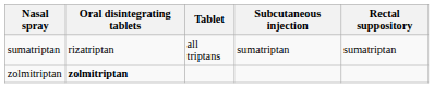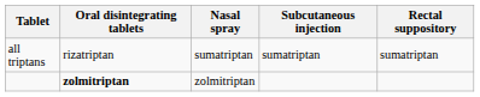columns swapped: Tablet <-> Nasal spray
